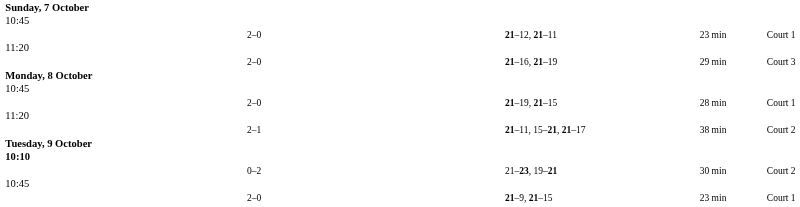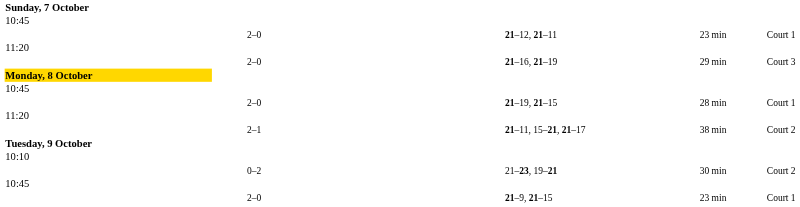Monday, 8 October | column 1: no background -> gold background
10:10 | column 1: bold -> normal
